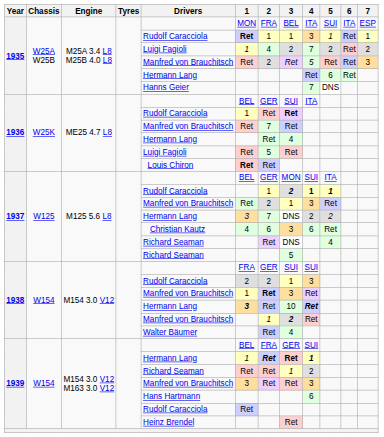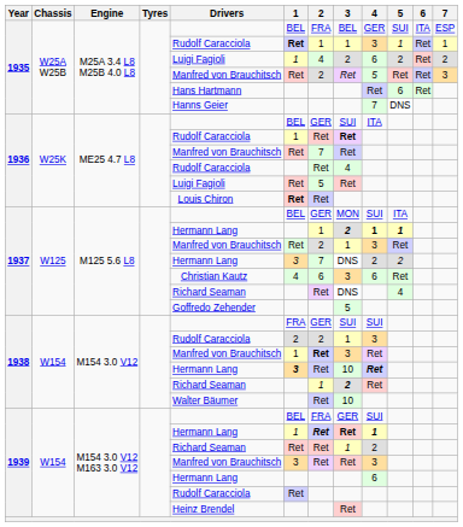row 2 | 1: MON -> BEL
row 2 | 4: ITA -> GER
row 4 | 4: 7 -> 6
row 6 | Drivers: Hermann Lang -> Hans Hartmann
row 11 | Drivers: Hermann Lang -> Rudolf Caracciola
row 15 | Drivers: Rudolf Caracciola -> Hermann Lang
row 20 | Drivers: Richard Seaman -> Goffredo Zehender
row 25 | Drivers: Manfred von Brauchitsch -> Richard Seaman
row 26 | 3: 4 -> 10
row 31 | Drivers: Hans Hartmann -> Hermann Lang
